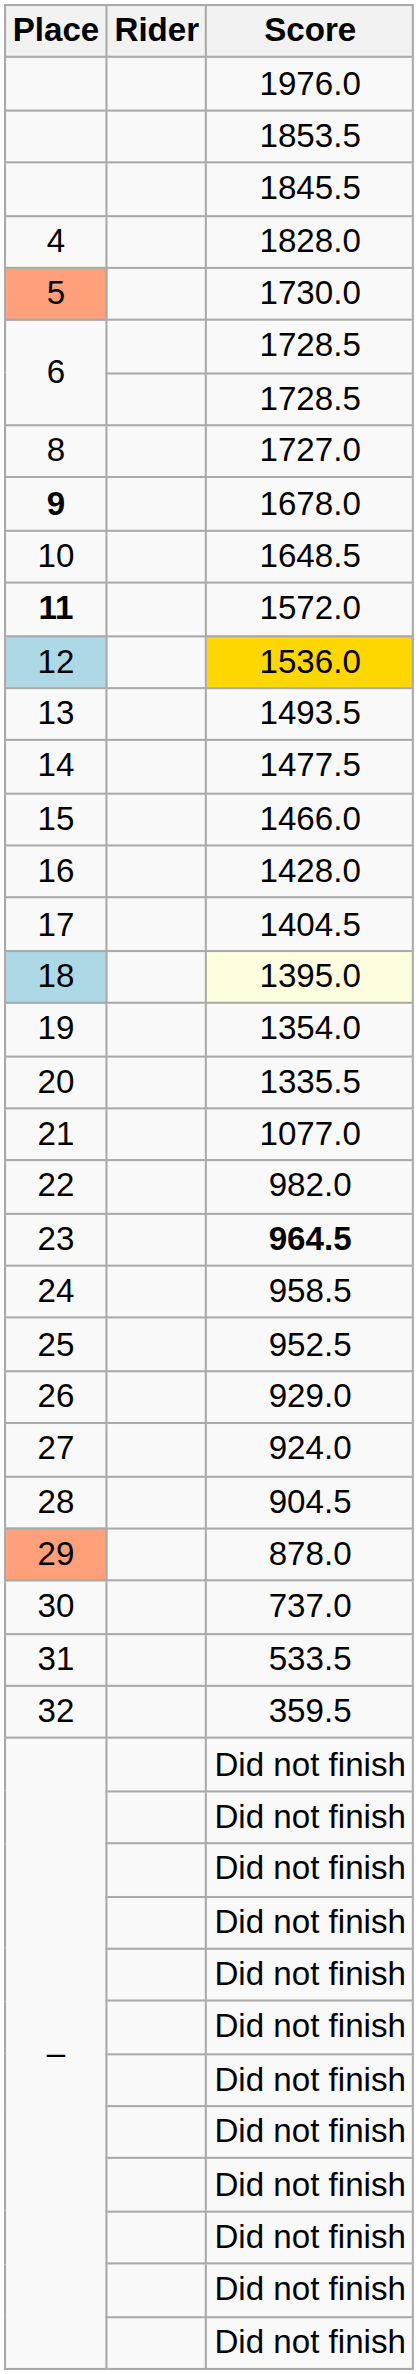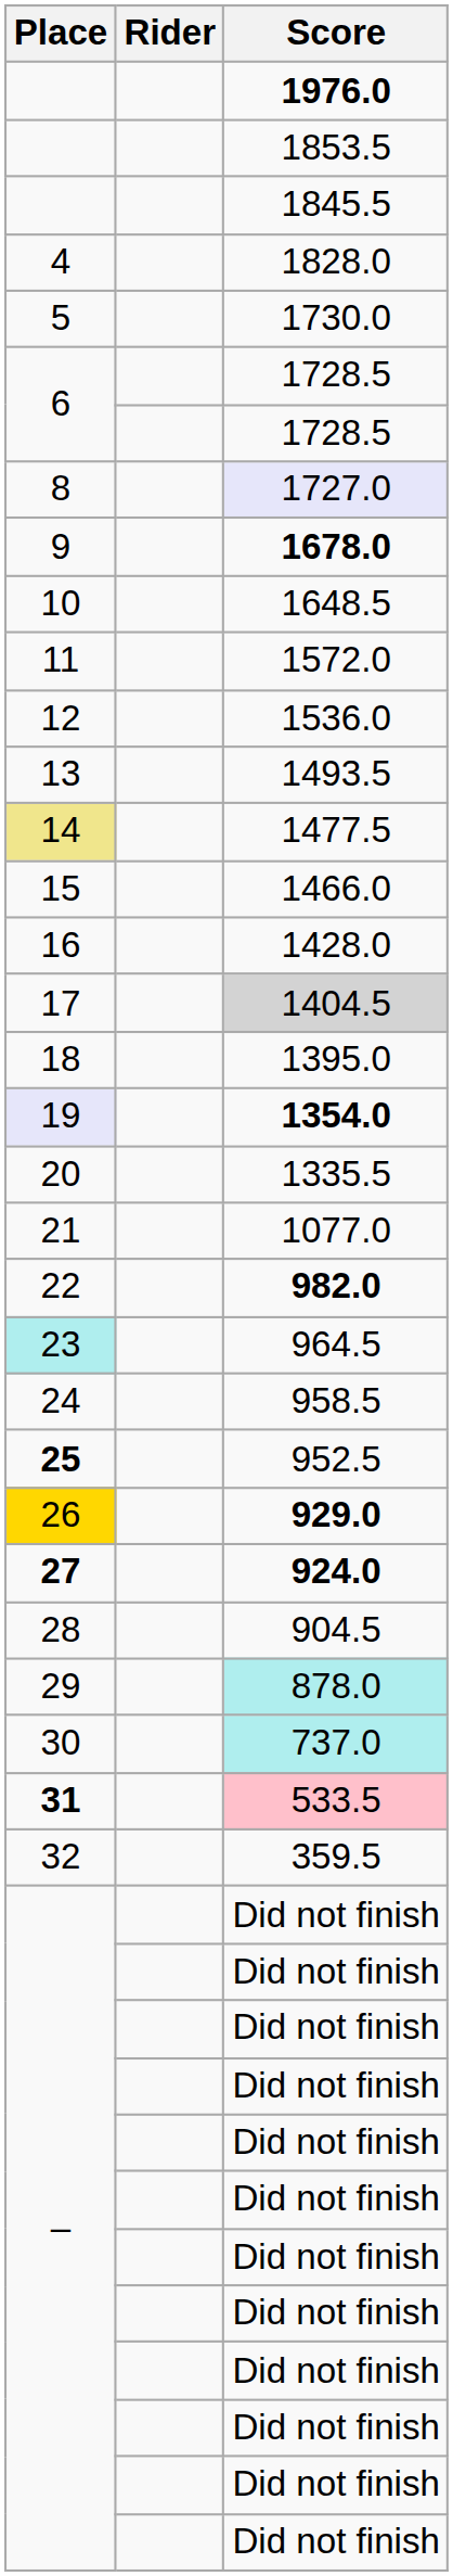1976.0 | Score: normal -> bold
1730.0 | Place: lightsalmon background -> no background
1727.0 | Score: no background -> lavender background
1678.0 | Place: bold -> normal
1678.0 | Score: normal -> bold
1572.0 | Place: bold -> normal
1536.0 | Place: lightblue background -> no background
1536.0 | Score: gold background -> no background
1477.5 | Place: no background -> khaki background
1404.5 | Score: no background -> lightgrey background
1395.0 | Place: lightblue background -> no background
1395.0 | Score: lightyellow background -> no background
1354.0 | Place: no background -> lavender background
1354.0 | Score: normal -> bold
982.0 | Score: normal -> bold
964.5 | Place: no background -> paleturquoise background
964.5 | Score: bold -> normal
952.5 | Place: normal -> bold
929.0 | Place: no background -> gold background
929.0 | Score: normal -> bold
924.0 | Place: normal -> bold
924.0 | Score: normal -> bold
878.0 | Place: lightsalmon background -> no background
878.0 | Score: no background -> paleturquoise background
737.0 | Score: no background -> paleturquoise background
533.5 | Place: normal -> bold
533.5 | Score: no background -> pink background
